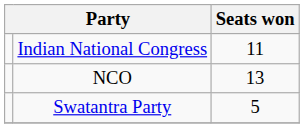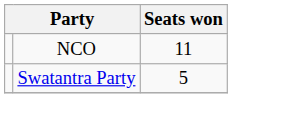- row: Indian National Congress | 11
NCO | Seats won: 13 -> 11
